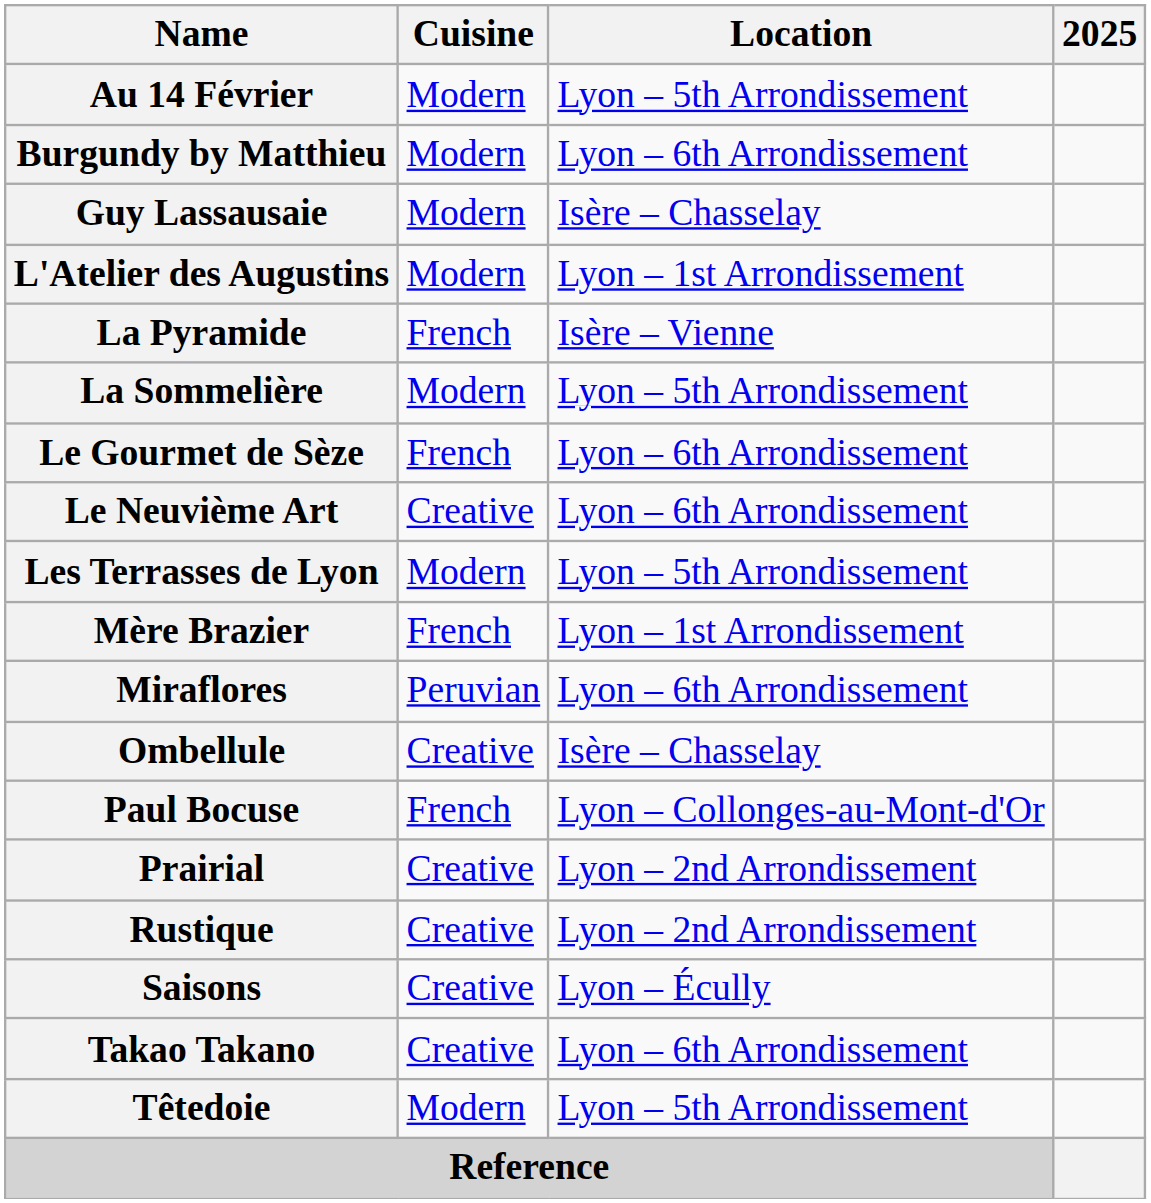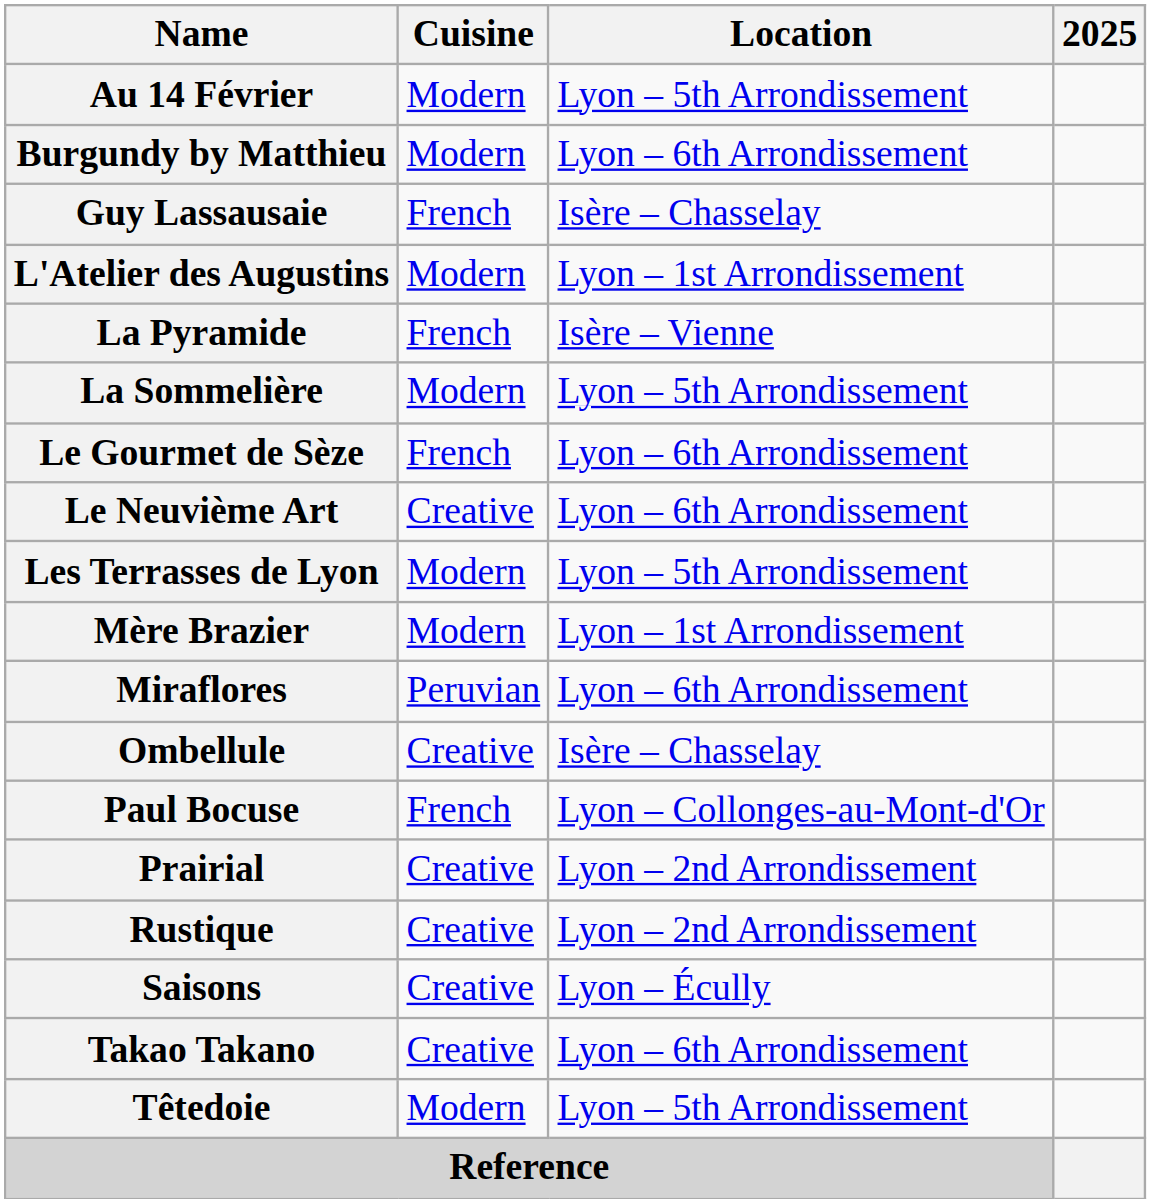Guy Lassausaie | Cuisine: Modern -> French
Mère Brazier | Cuisine: French -> Modern
